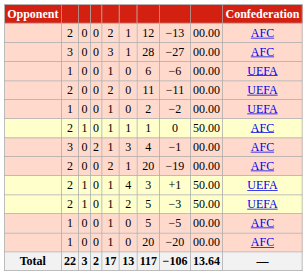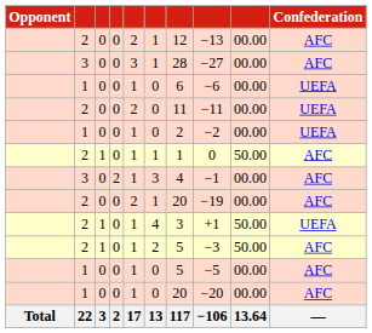row 11 | Confederation: UEFA -> AFC
